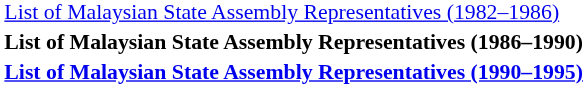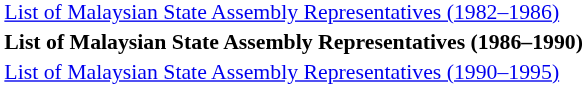row 3 | column 1: bold -> normal
